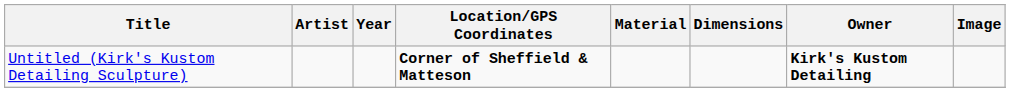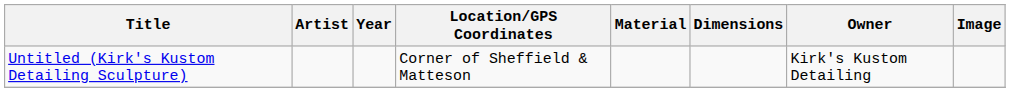Untitled (Kirk's Kustom Detailing Sculpture) | Location/GPS Coordinates: bold -> normal
Untitled (Kirk's Kustom Detailing Sculpture) | Owner: bold -> normal
